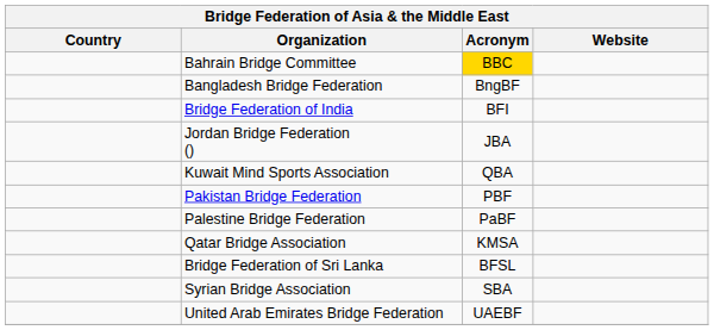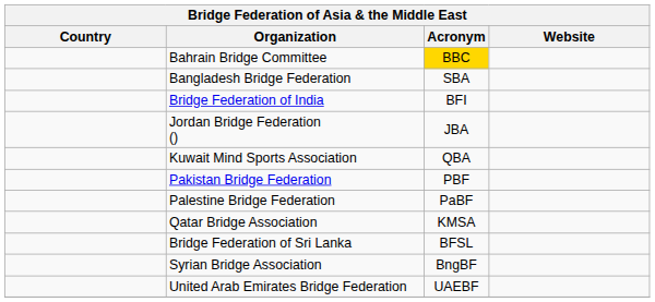Bangladesh Bridge Federation | Acronym: BngBF -> SBA
Syrian Bridge Association | Acronym: SBA -> BngBF
